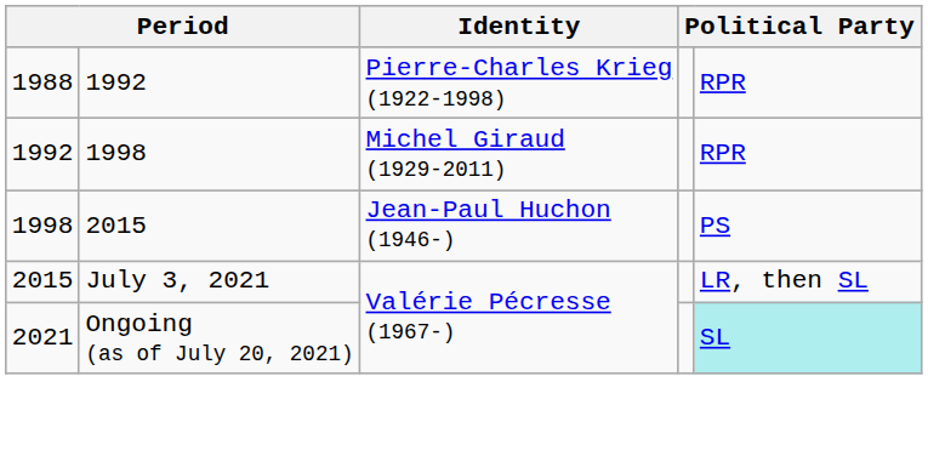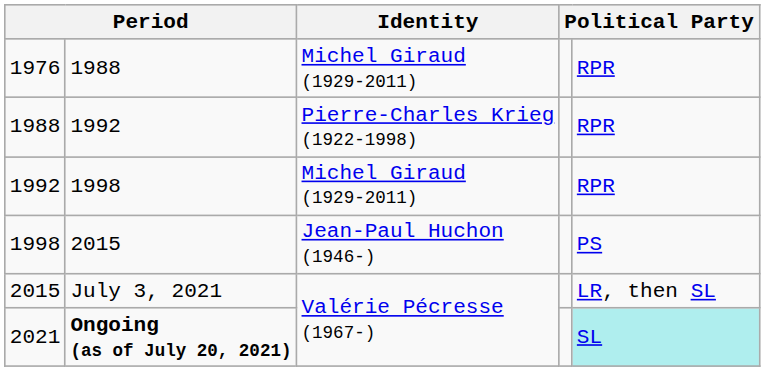+ row: 1976 | 1988 | Michel Giraud (1929-2011) | RPR
2021 | column 2: normal -> bold
